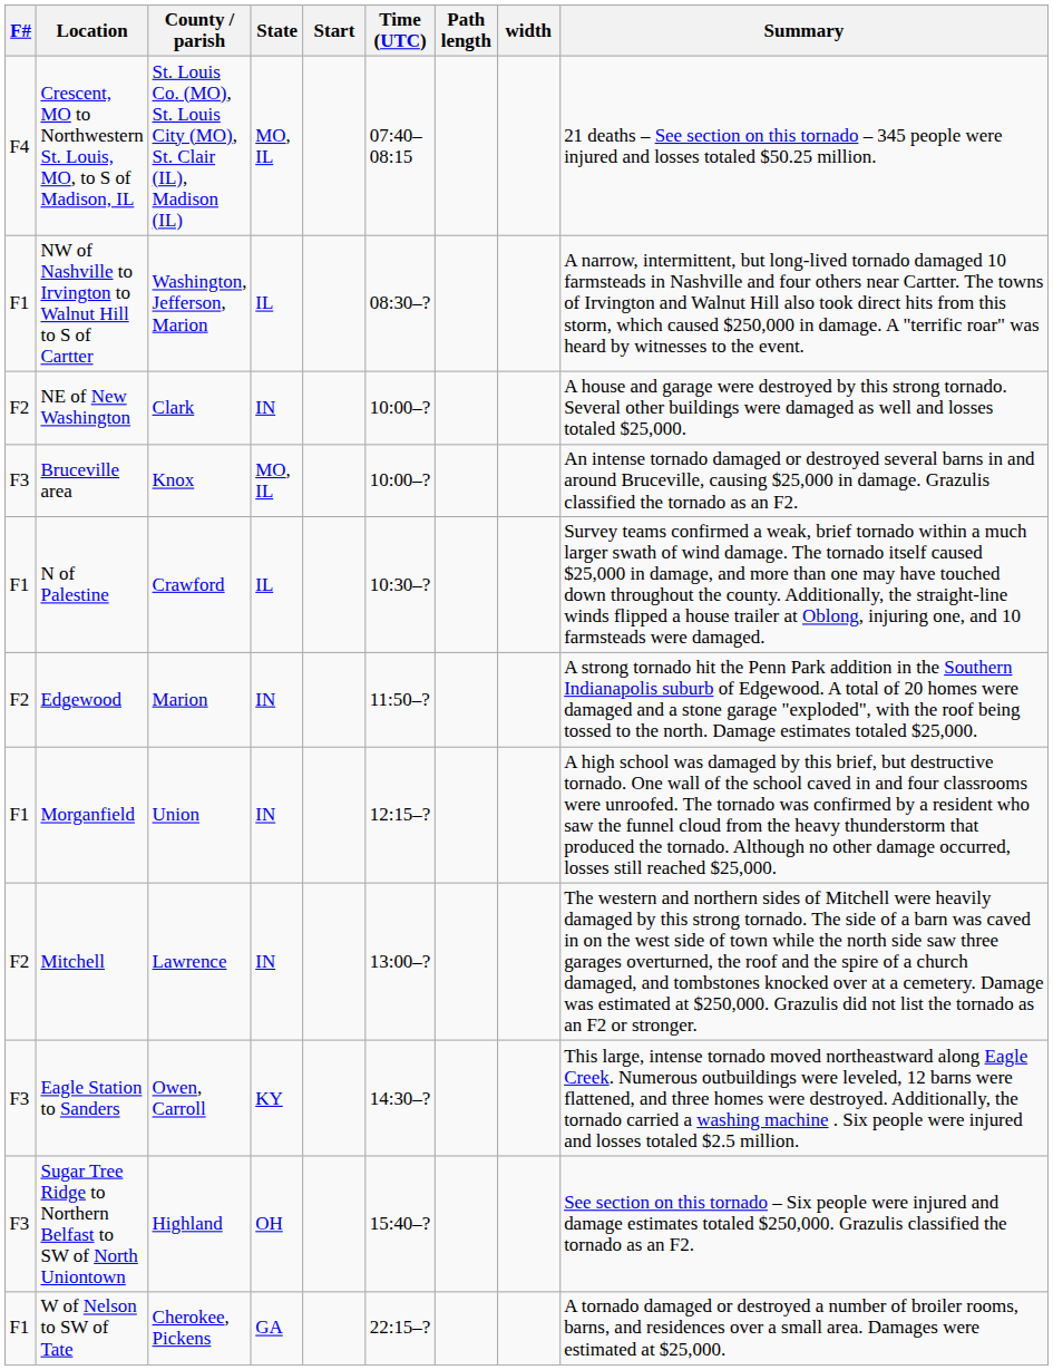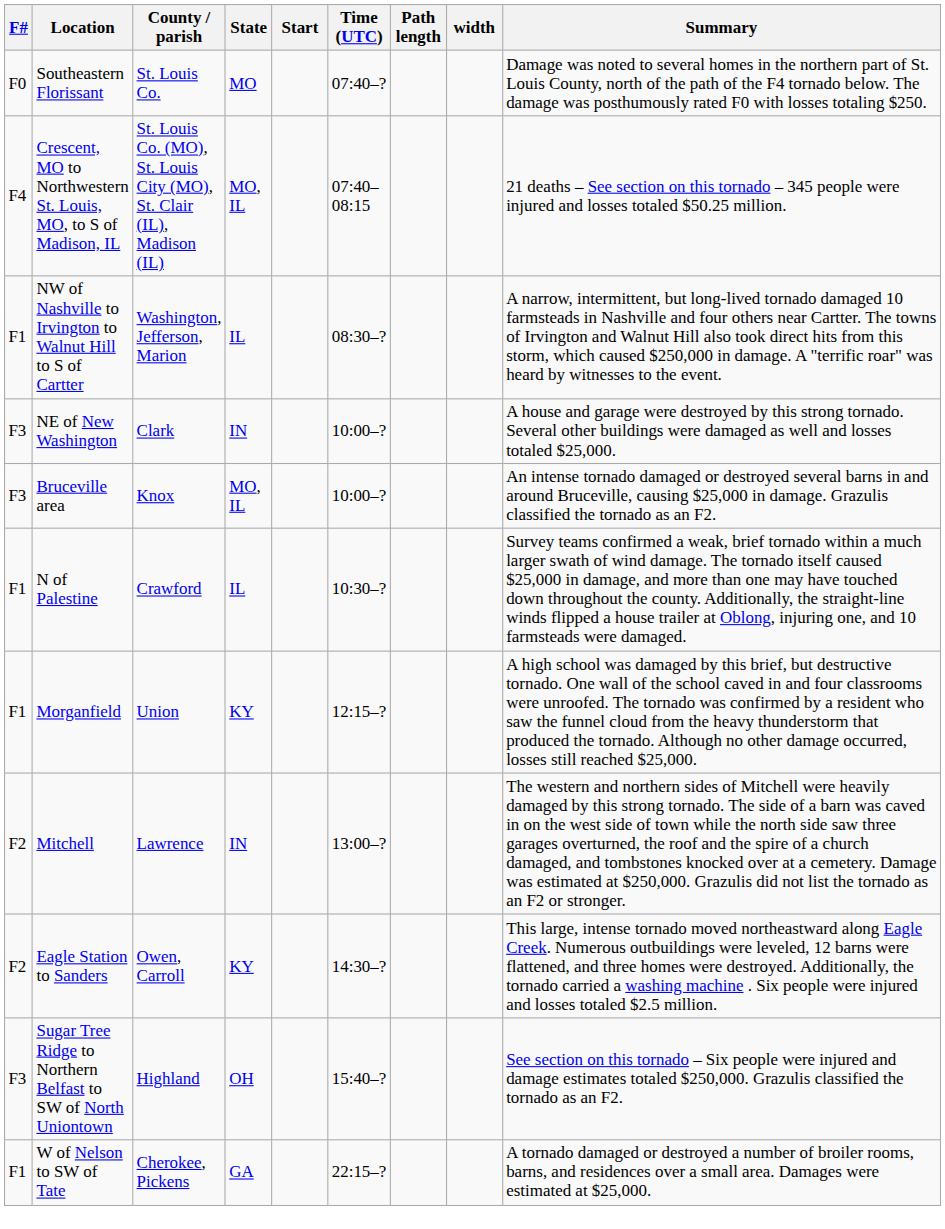+ row: F0 | Southeastern Florissant | St. Louis Co. | MO | 07:40–? | Damage was noted to several homes in the northern part of St. Louis County, north of the path of the F4 tornado below. The damage was posthumously rated F0 with losses totaling $250.
NE of New Washington | F#: F2 -> F3
- row: F2 | Edgewood | Marion | IN | 11:50–? | A strong tornado hit the Penn Park addition in the Southern Indianapolis suburb of Edgewood. A total of 20 homes were damaged and a stone garage "exploded", with the roof being tossed to the north. Damage estimates totaled $25,000.
Morganfield | State: IN -> KY
Eagle Station to Sanders | F#: F3 -> F2
